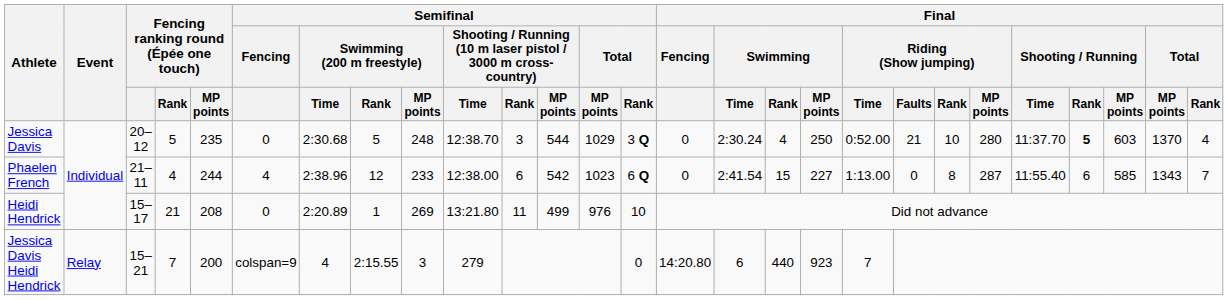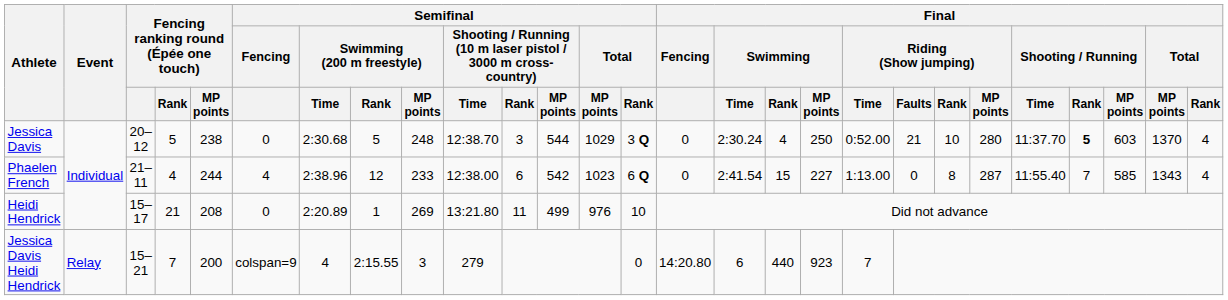Jessica Davis | Fencing ranking round (Épée one touch) / MP points: 235 -> 238
Phaelen French | Final / Shooting / Running / Rank: 6 -> 7
Phaelen French | Final / Total / Rank: 7 -> 4
